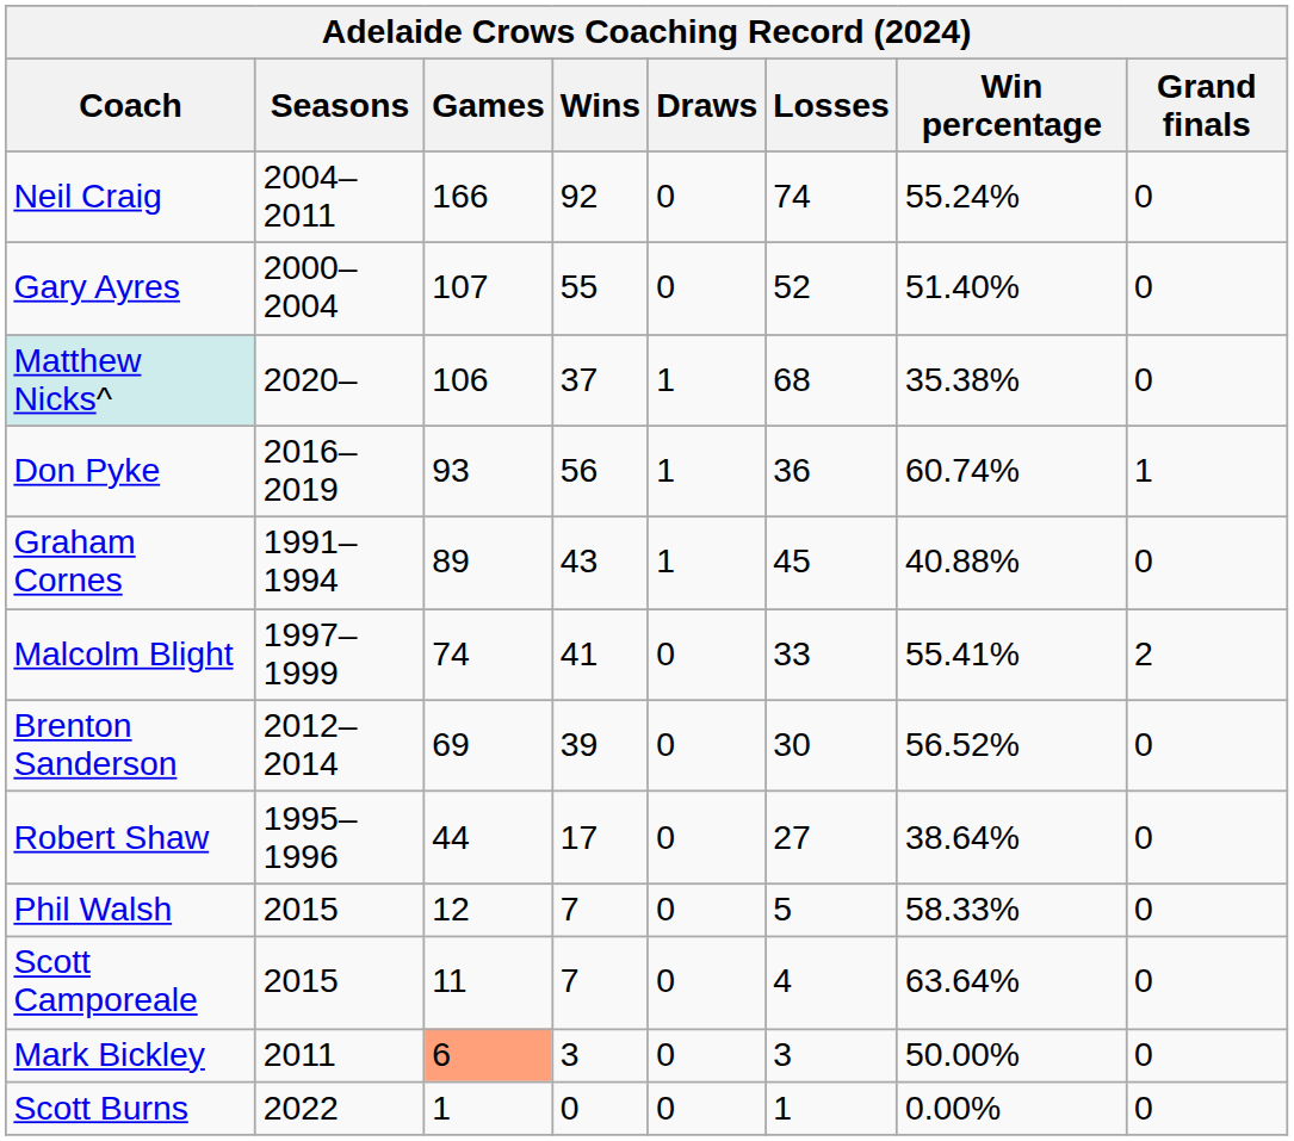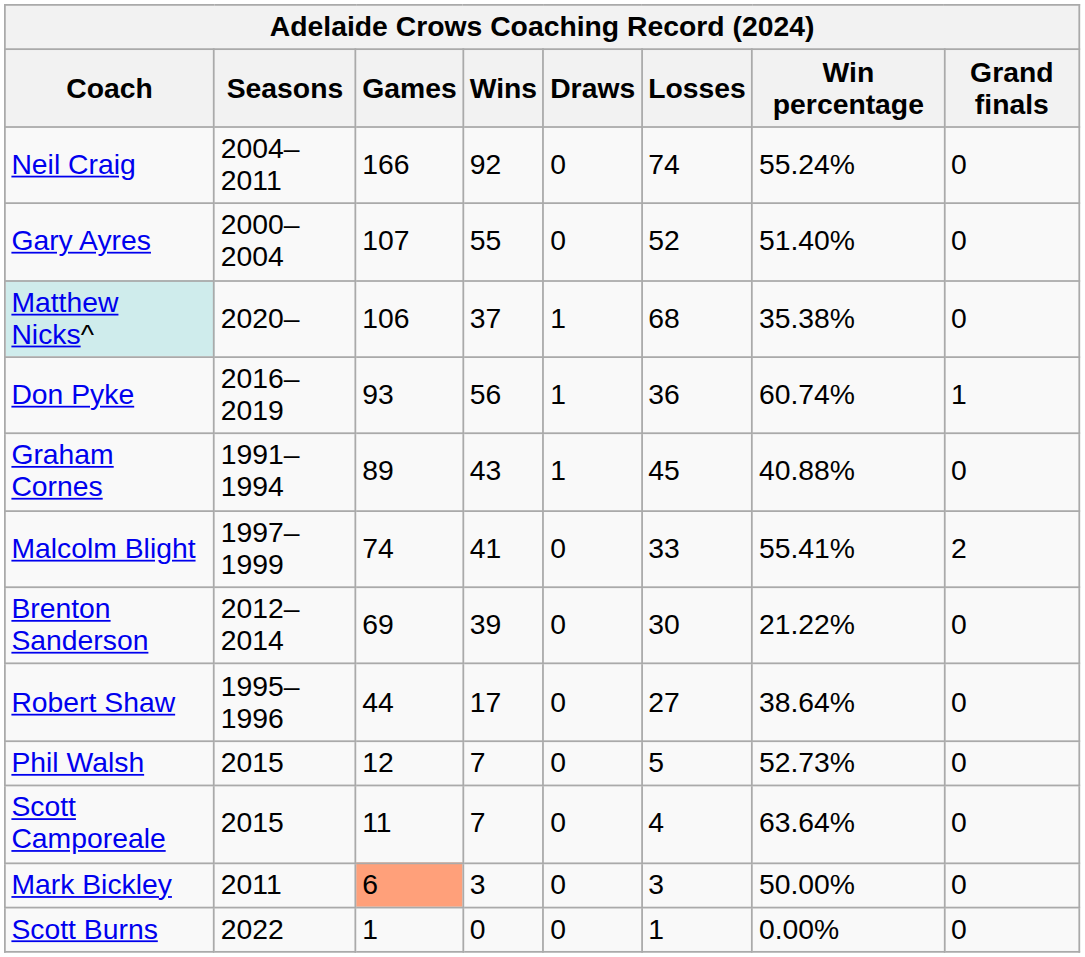Brenton Sanderson | Win percentage: 56.52% -> 21.22%
Phil Walsh | Win percentage: 58.33% -> 52.73%
